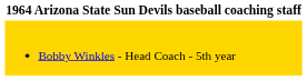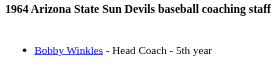Bobby Winkles - Head Coach - 5th year | column 1: gold background -> no background
